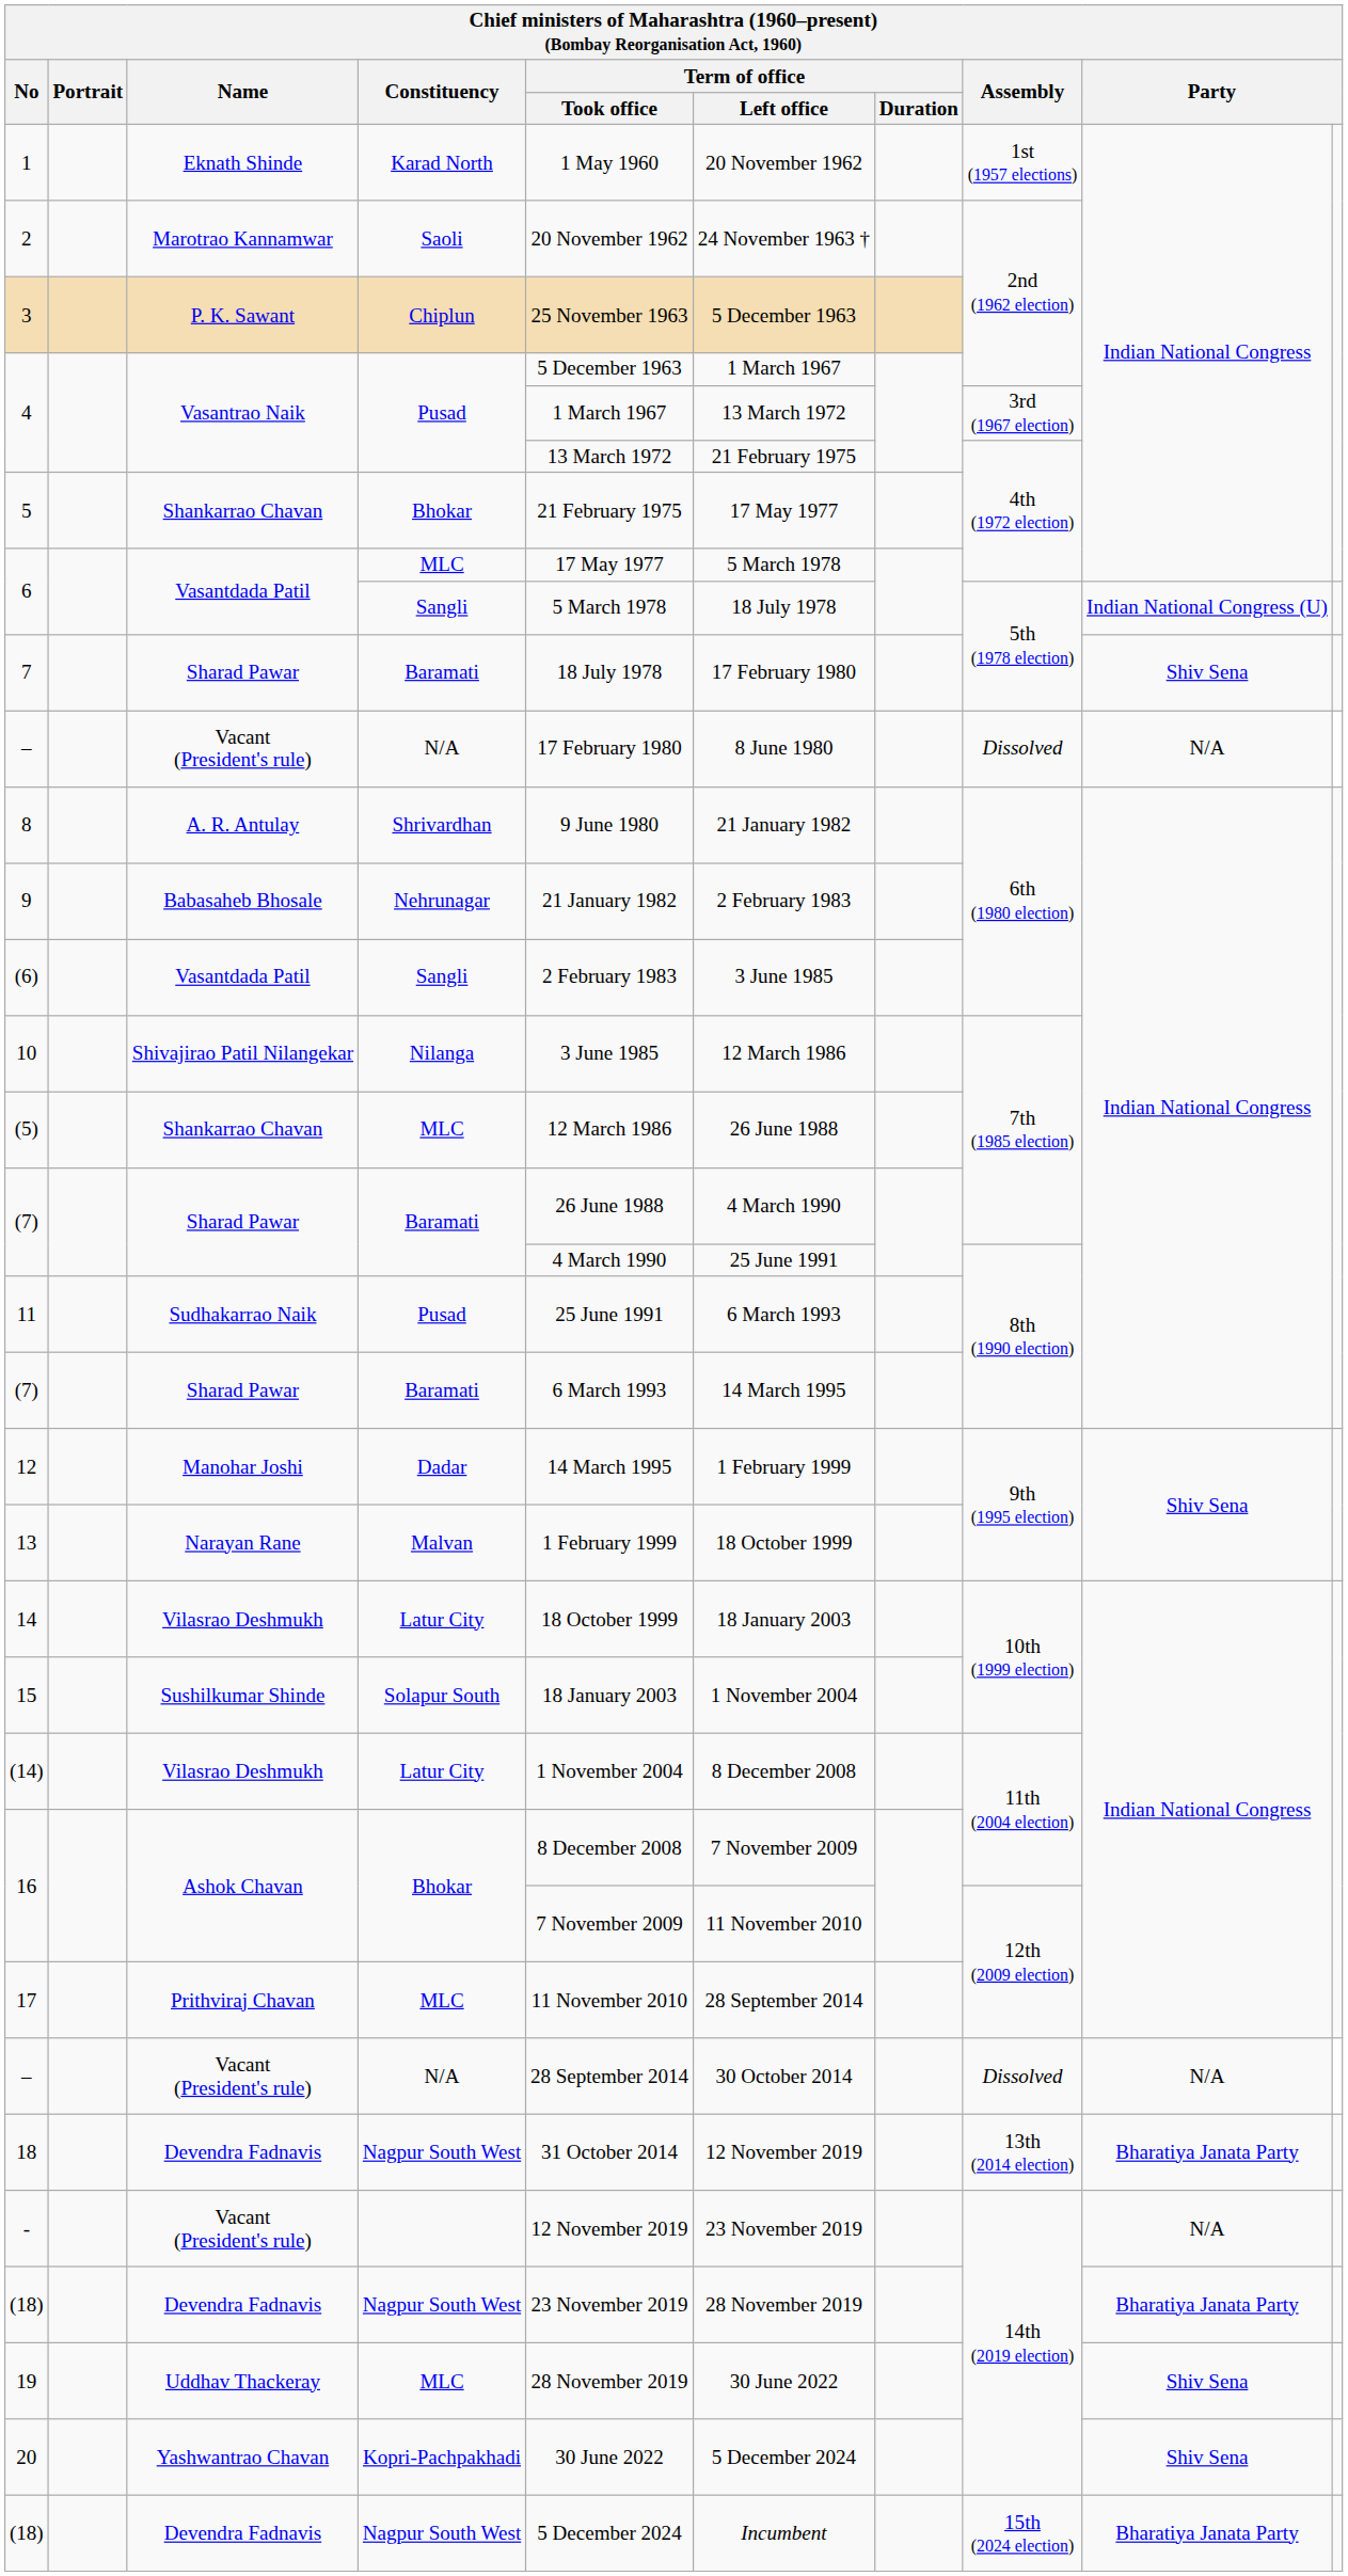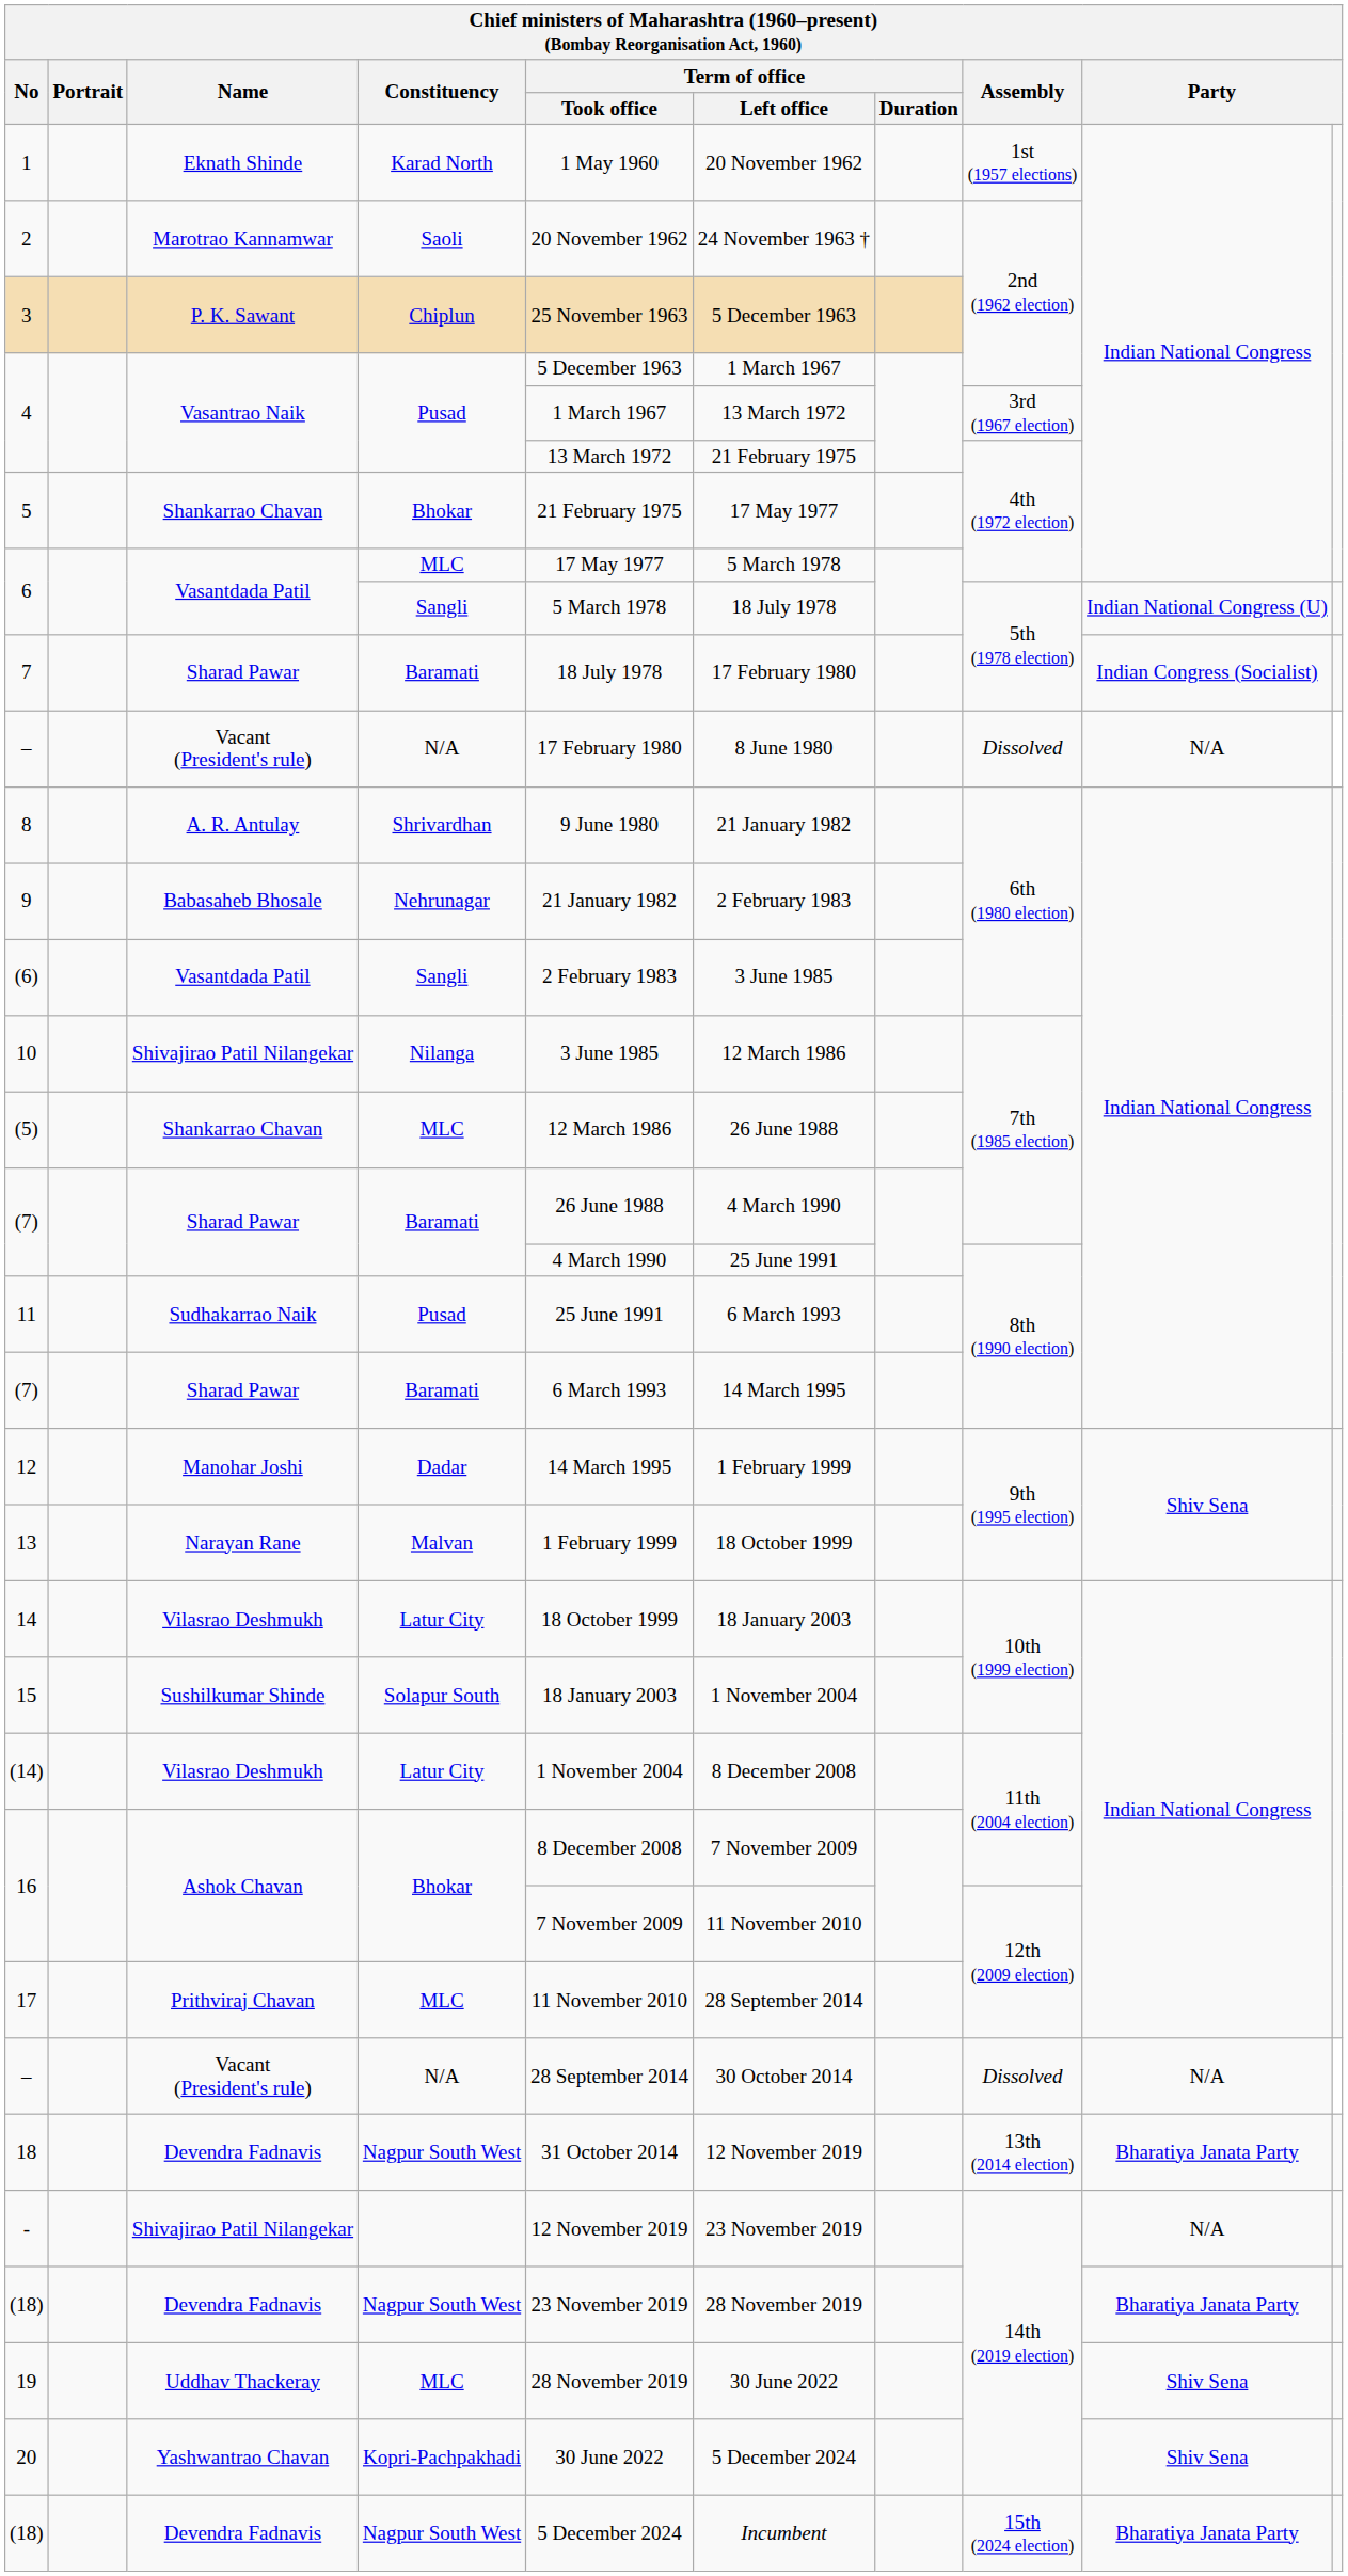7 | column 9: Shiv Sena -> Indian Congress (Socialist)
- | Name: Vacant (President's rule) -> Shivajirao Patil Nilangekar
